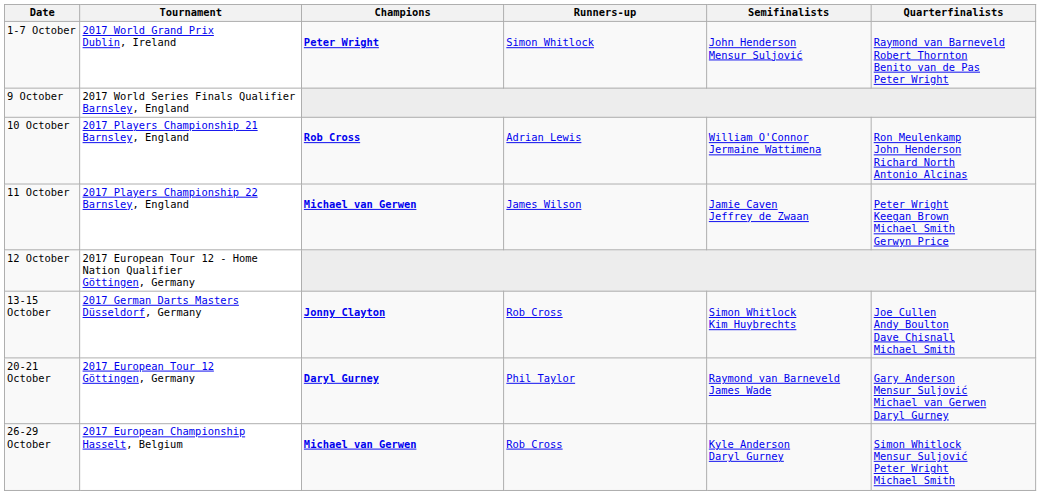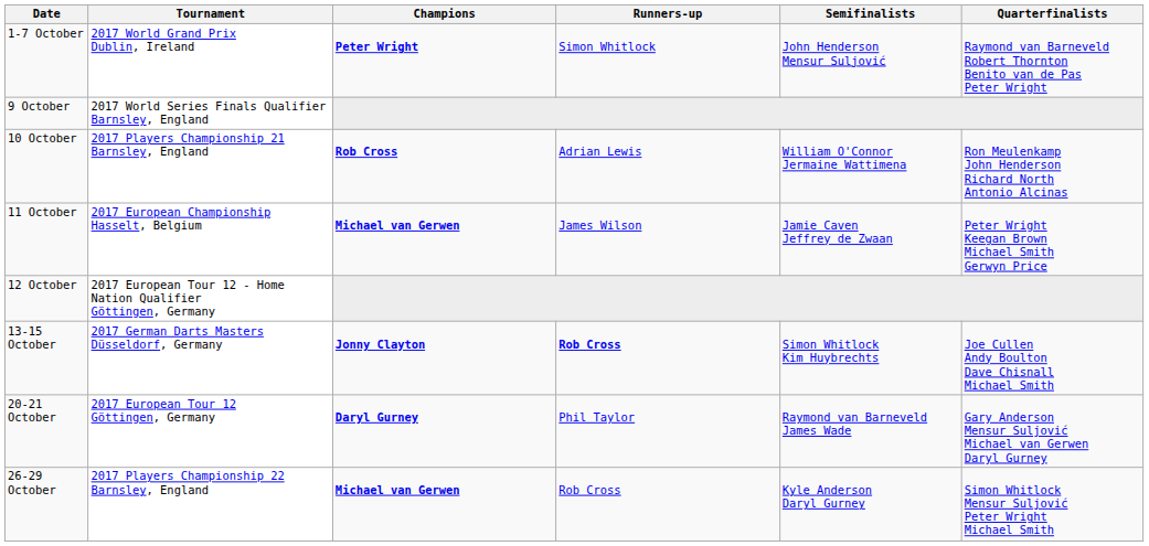11 October | Tournament: 2017 Players Championship 22 Barnsley, England -> 2017 European Championship Hasselt, Belgium
13-15 October | Runners-up: normal -> bold
26-29 October | Tournament: 2017 European Championship Hasselt, Belgium -> 2017 Players Championship 22 Barnsley, England
